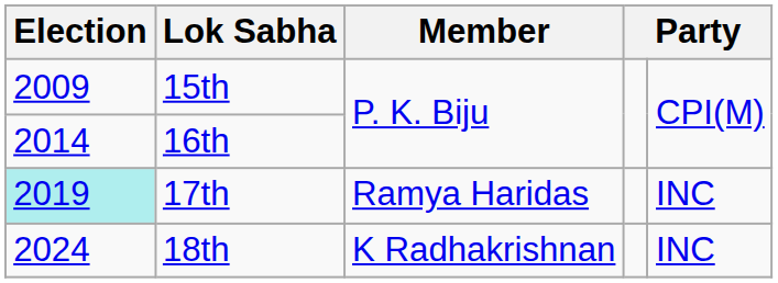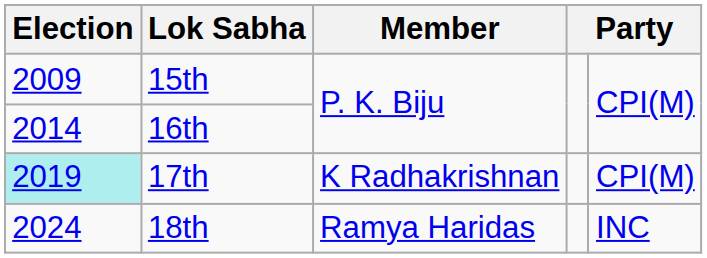17th | Member: Ramya Haridas -> K Radhakrishnan
17th | column 5: INC -> CPI(M)
18th | Member: K Radhakrishnan -> Ramya Haridas
